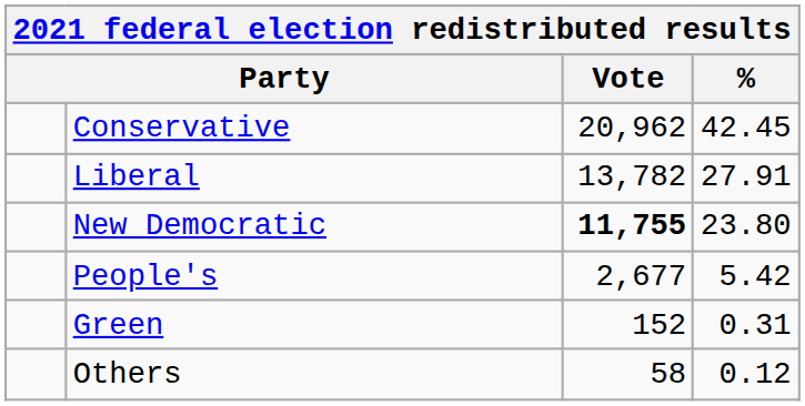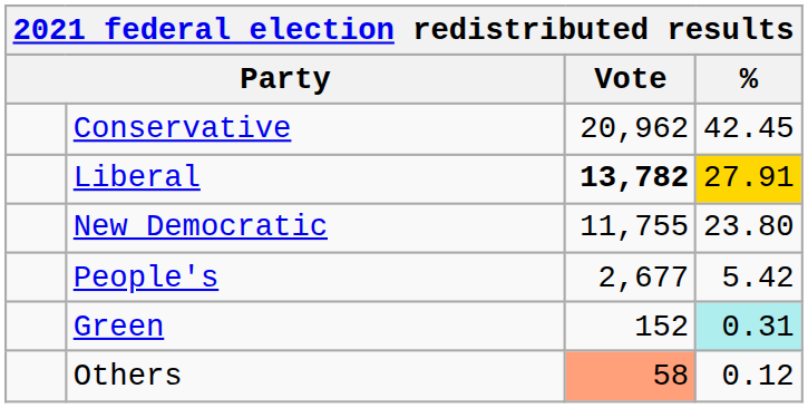Liberal | Vote: normal -> bold
Liberal | %: no background -> gold background
New Democratic | Vote: bold -> normal
Green | %: no background -> paleturquoise background
Others | Vote: no background -> lightsalmon background
